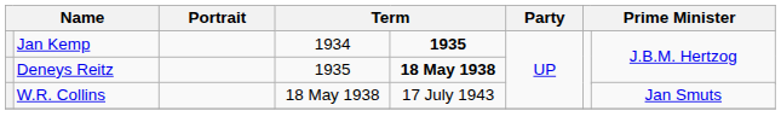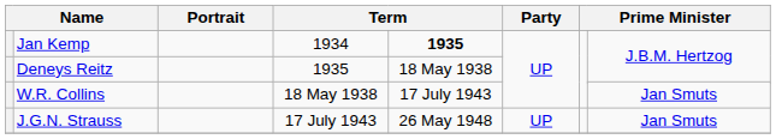Deneys Reitz | column 5: bold -> normal
+ row: J.G.N. Strauss | 17 July 1943 | 26 May 1948 | UP | Jan Smuts
